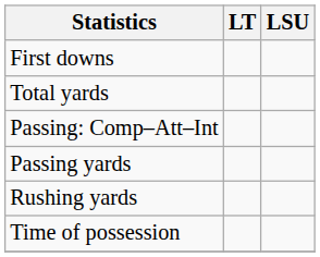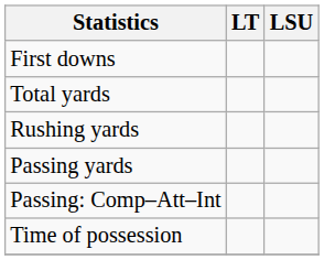rows swapped: Rushing yards <-> Passing: Comp–Att–Int
